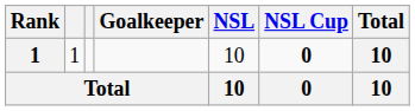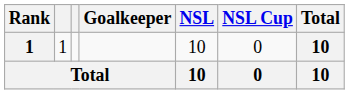row 2 | NSL Cup: bold -> normal
